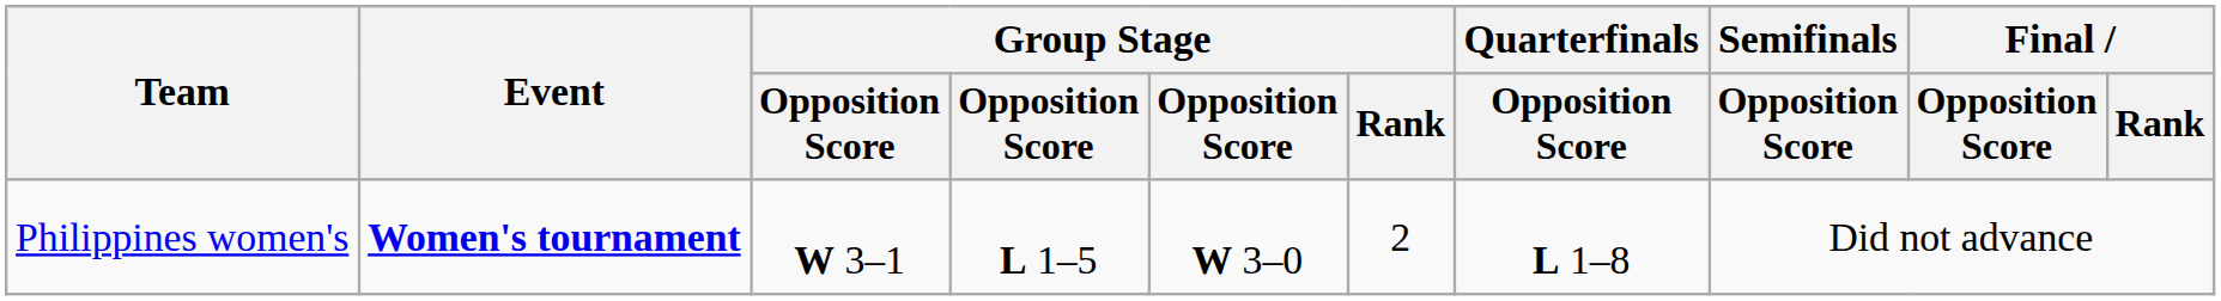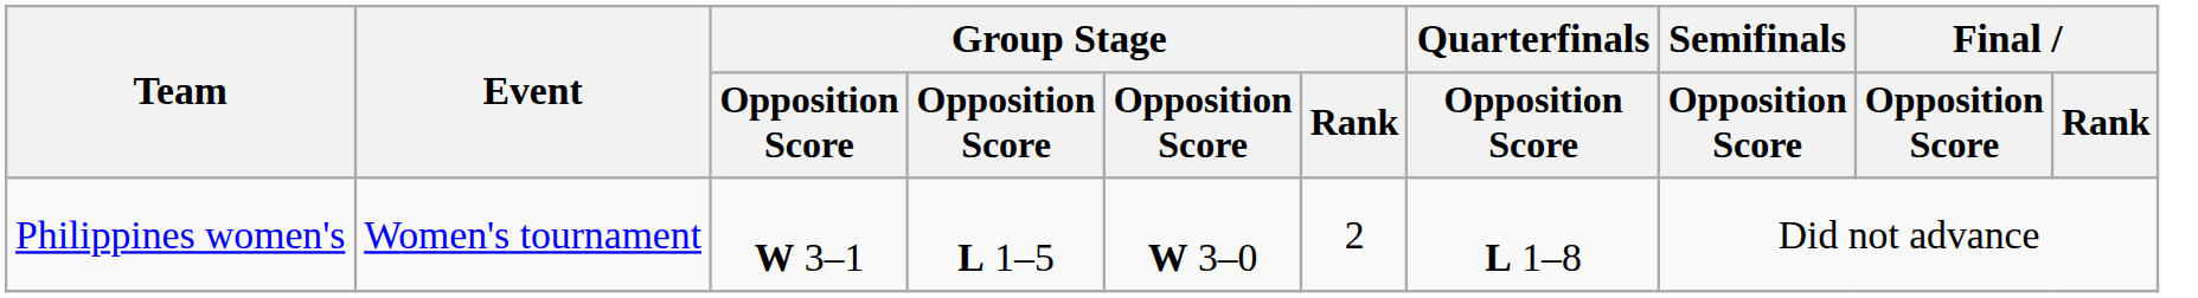Philippines women's | Event: bold -> normal
